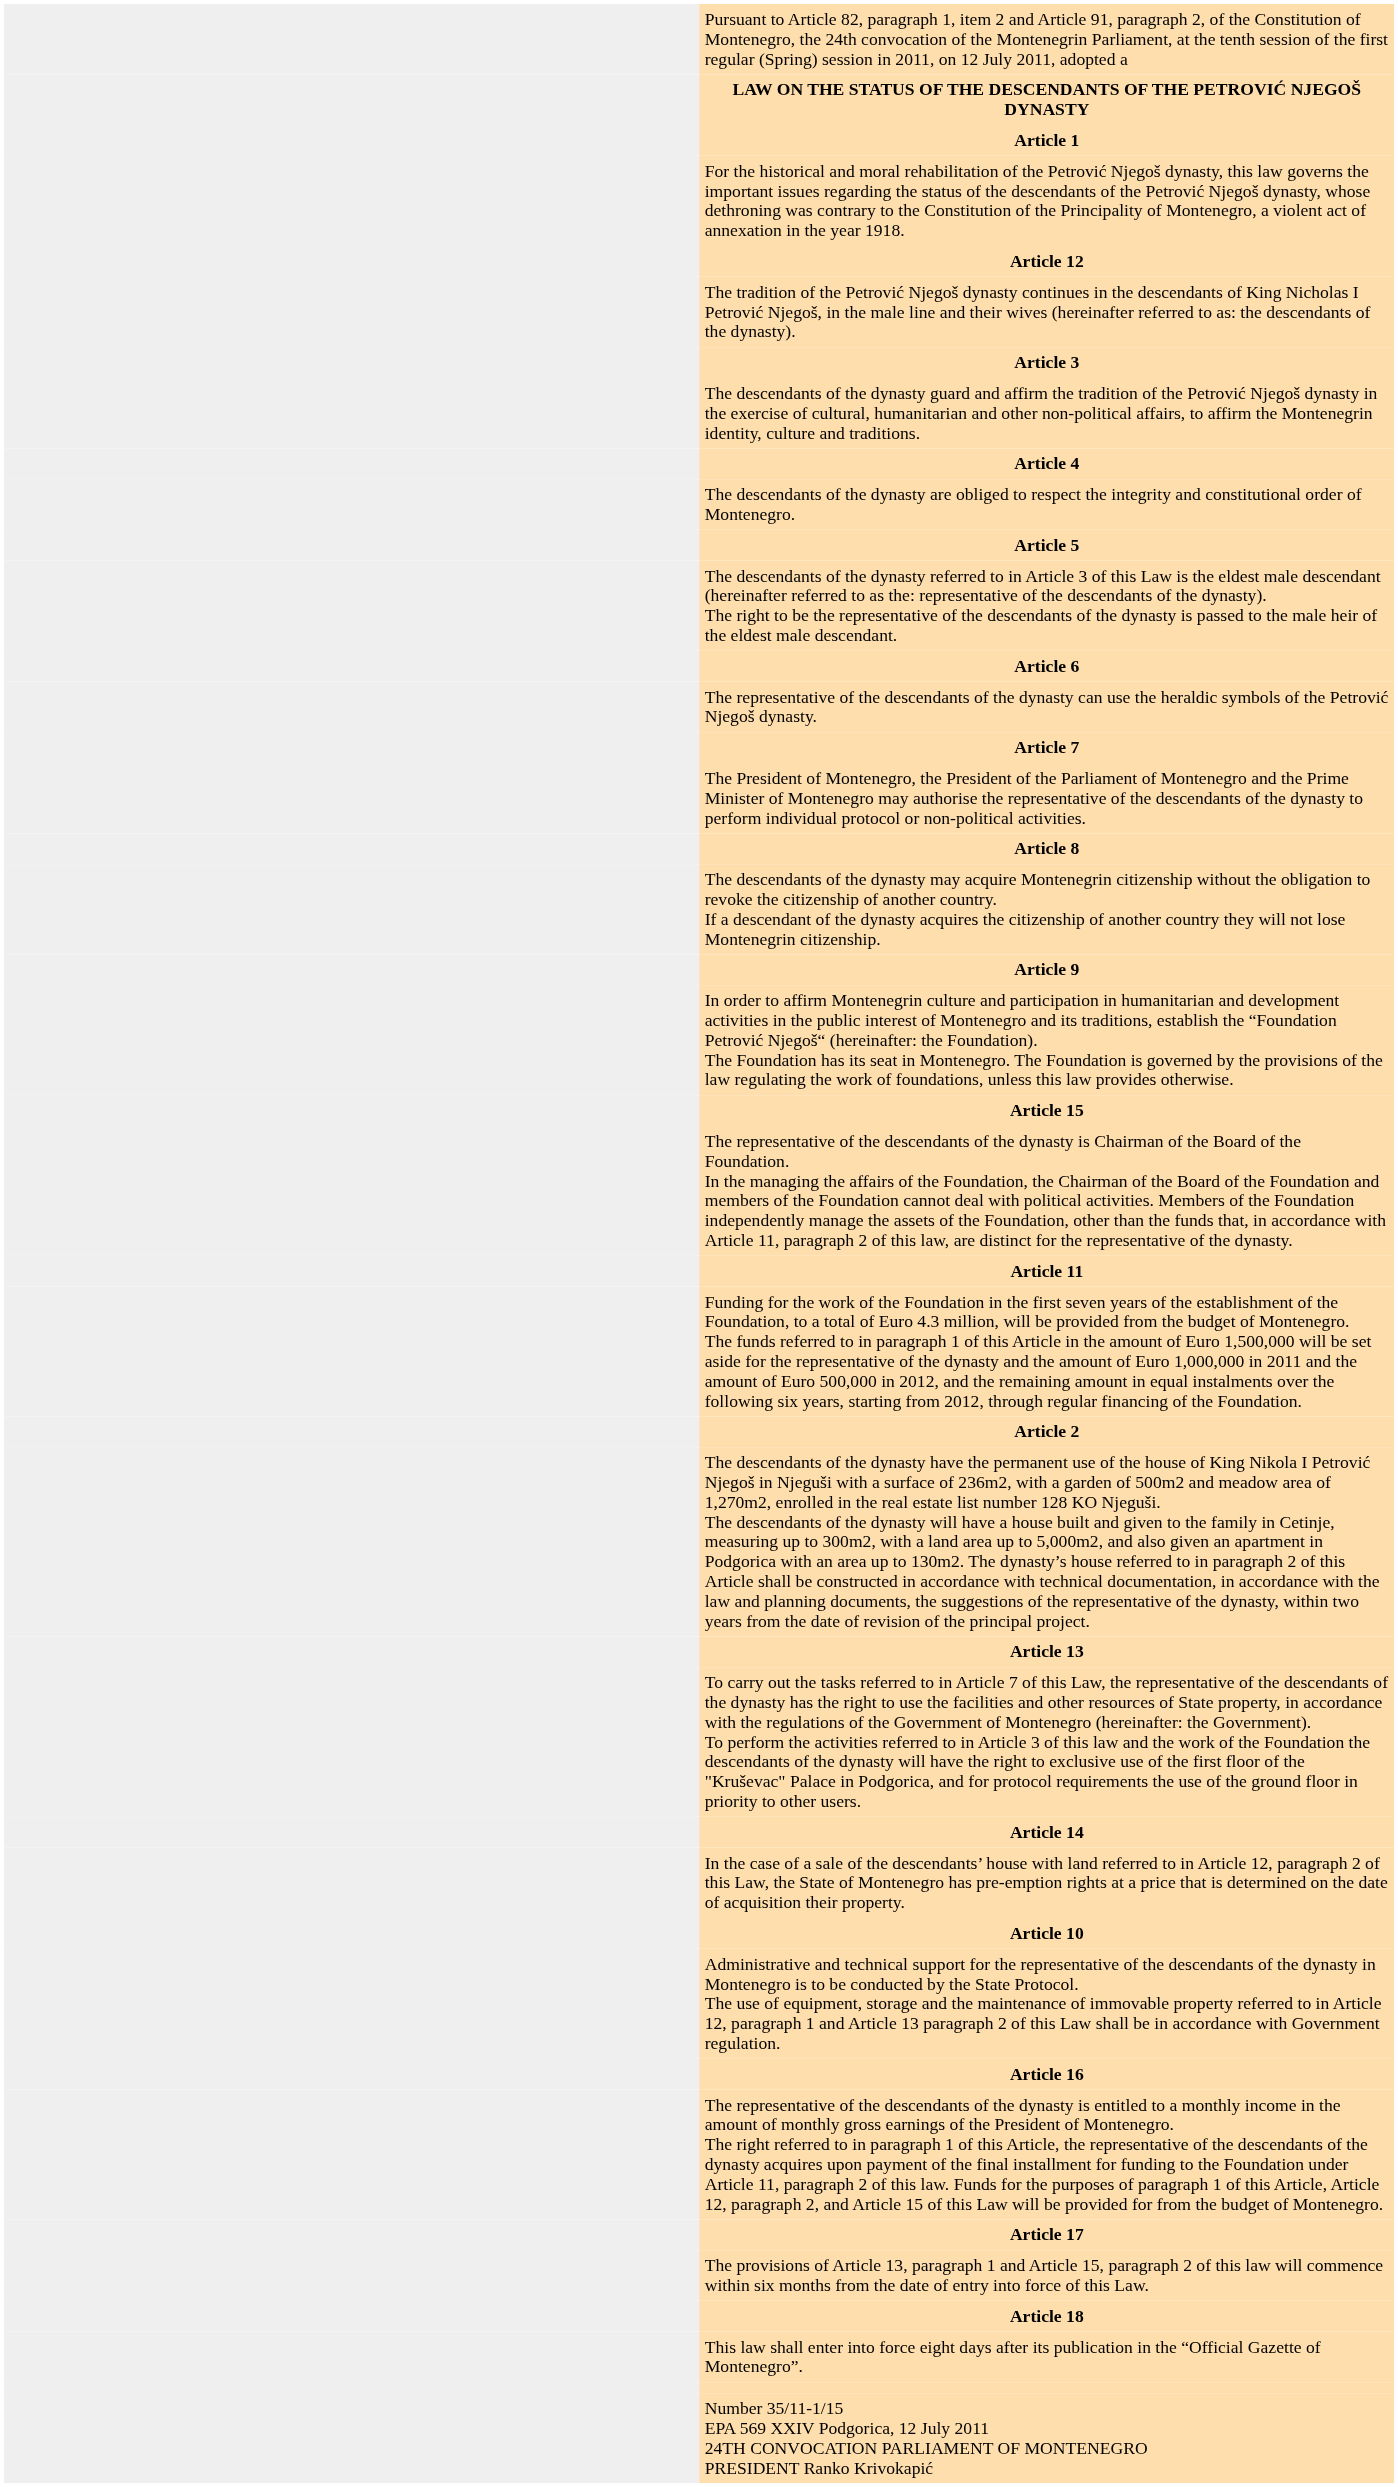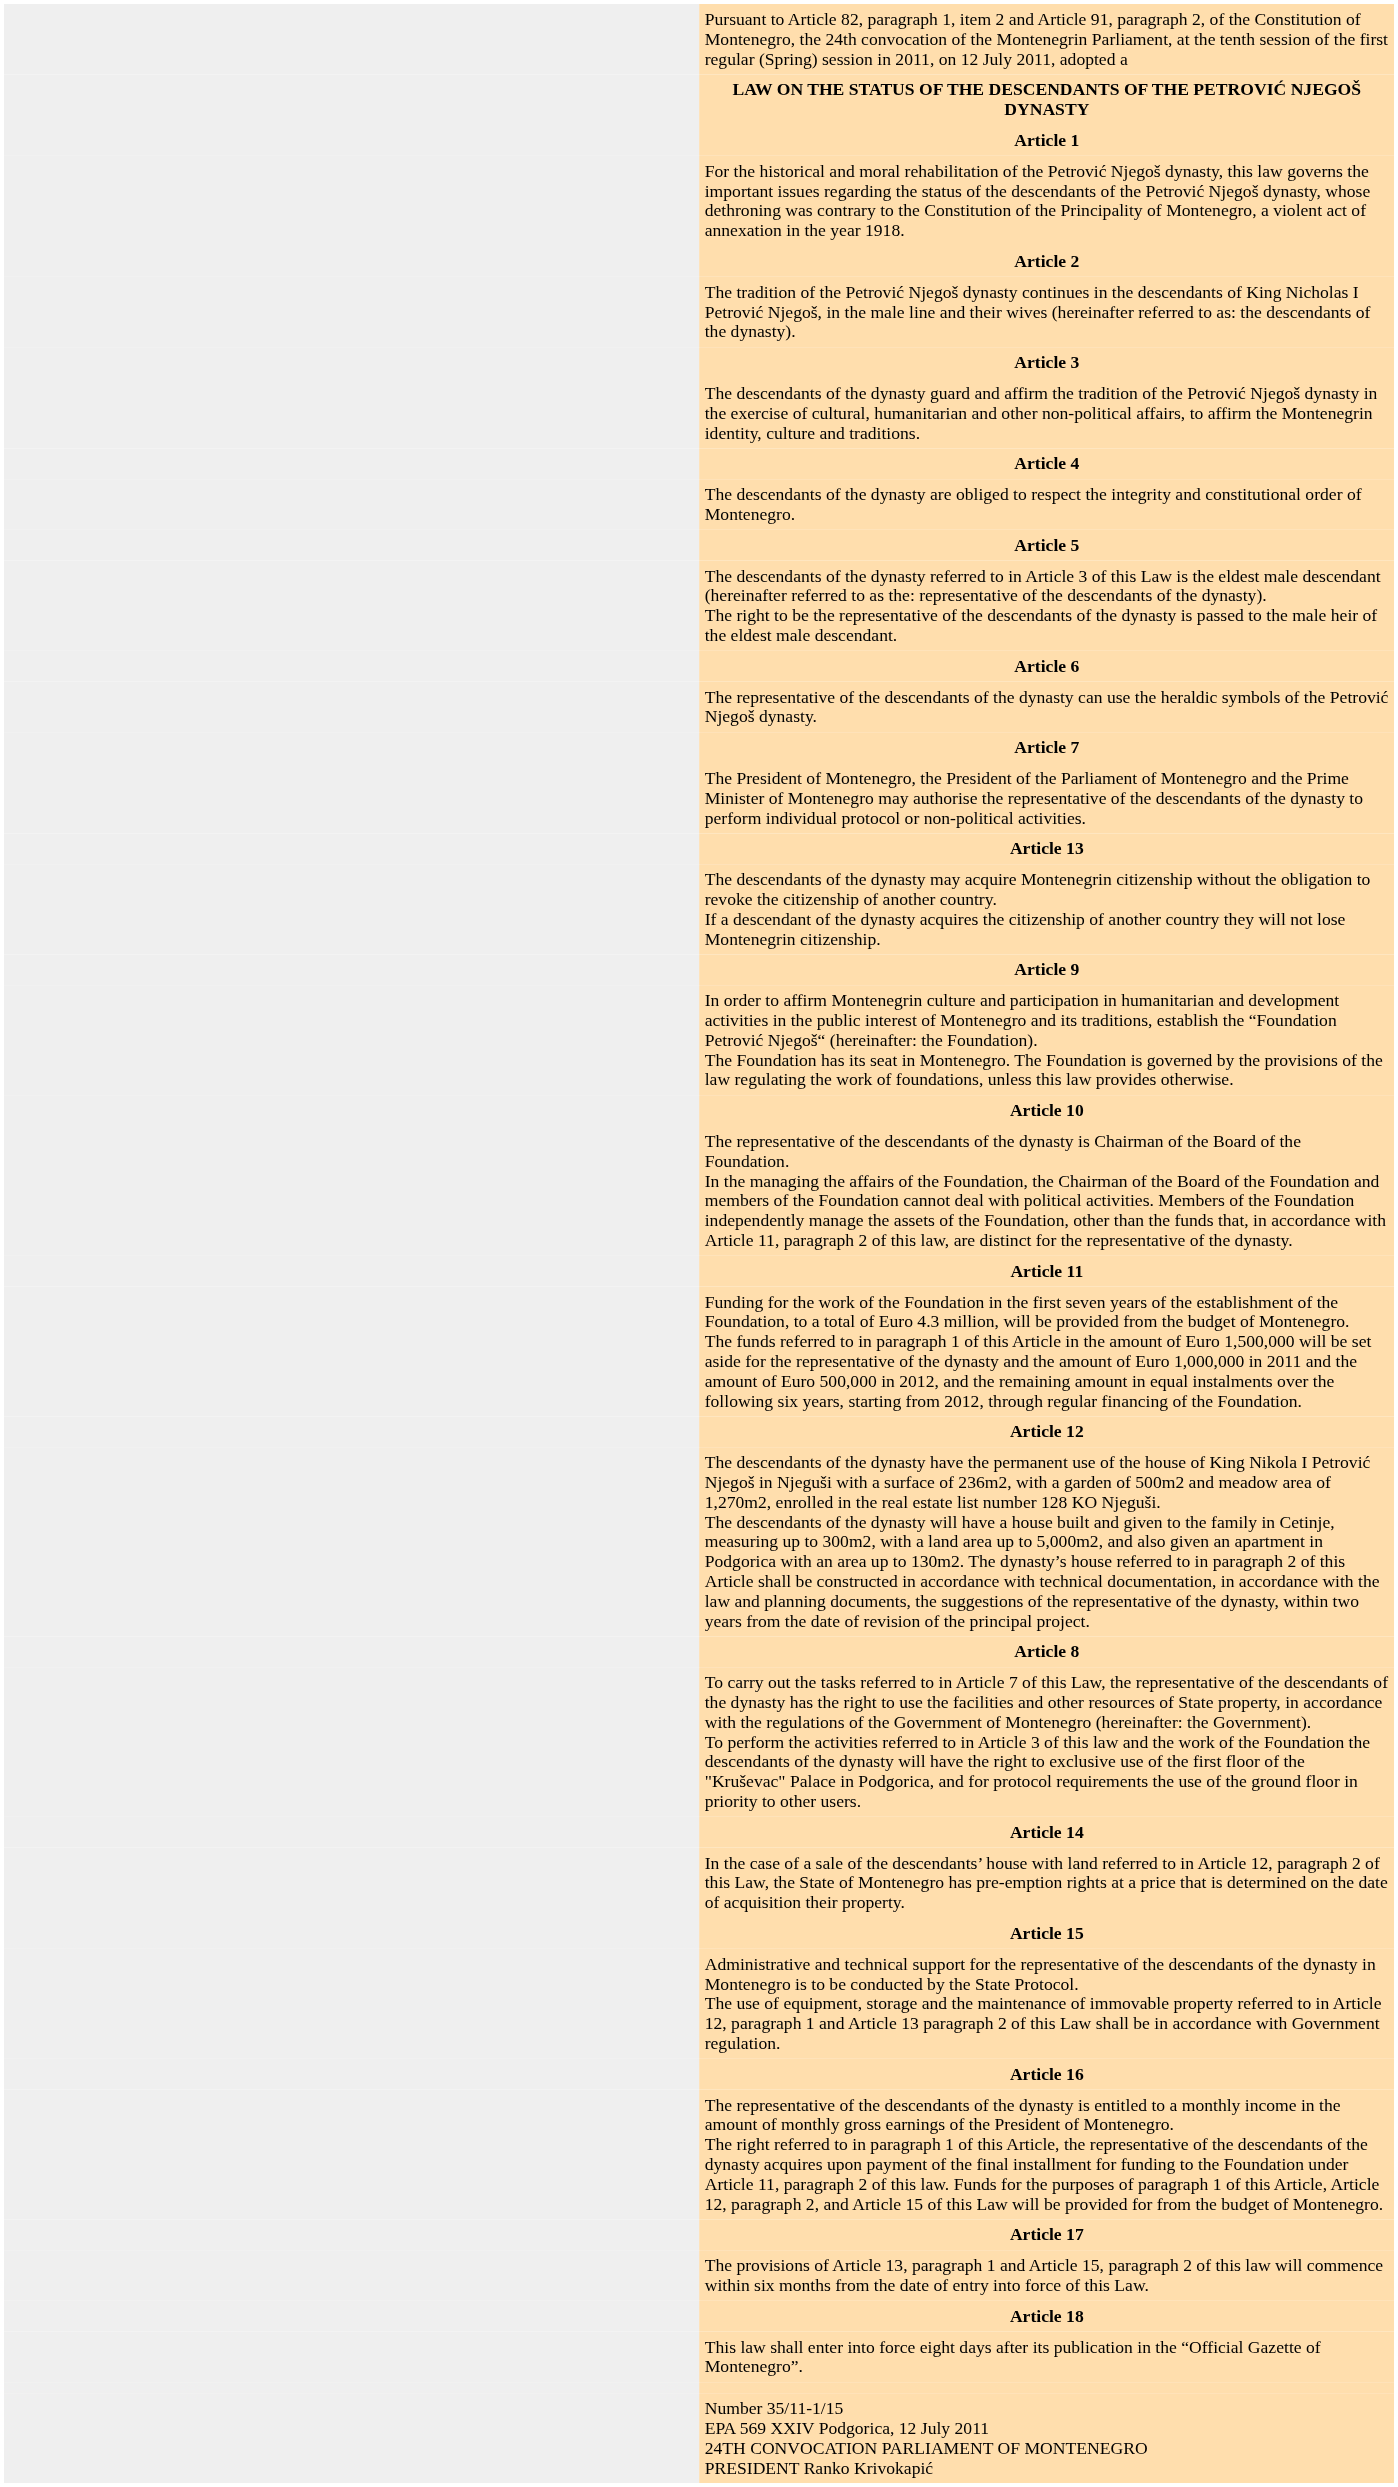rows swapped: Article 2 <-> Article 12
rows swapped: Article 8 <-> Article 13
rows swapped: Article 10 <-> Article 15
